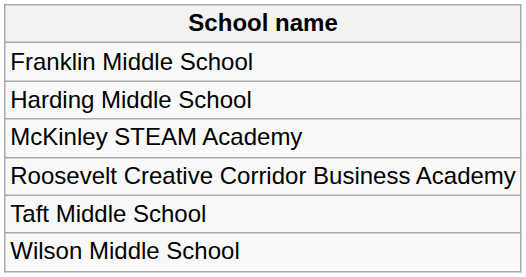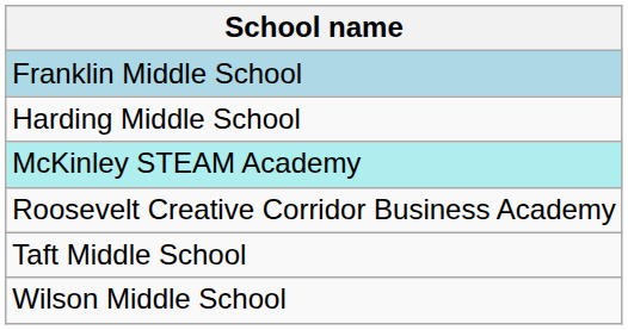row 2 | column 1: no background -> lightblue background
row 4 | column 1: no background -> paleturquoise background
